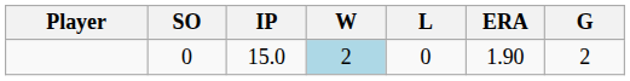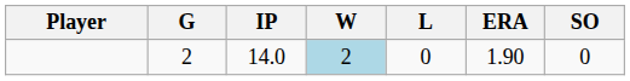columns swapped: G <-> SO
row 2 | IP: 15.0 -> 14.0
